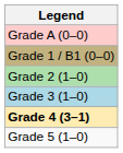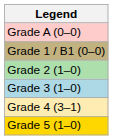row 6 | column 1: bold -> normal
row 7 | column 1: no background -> gold background
